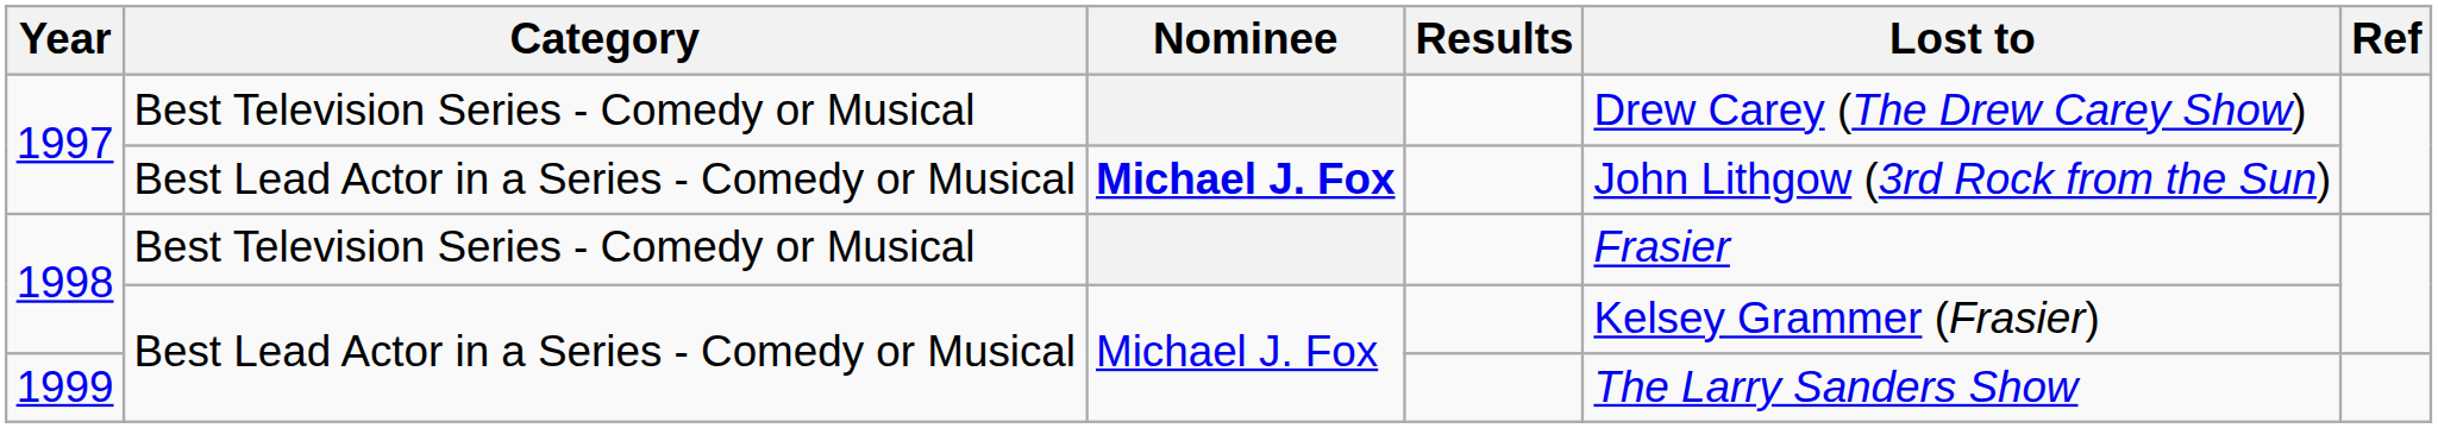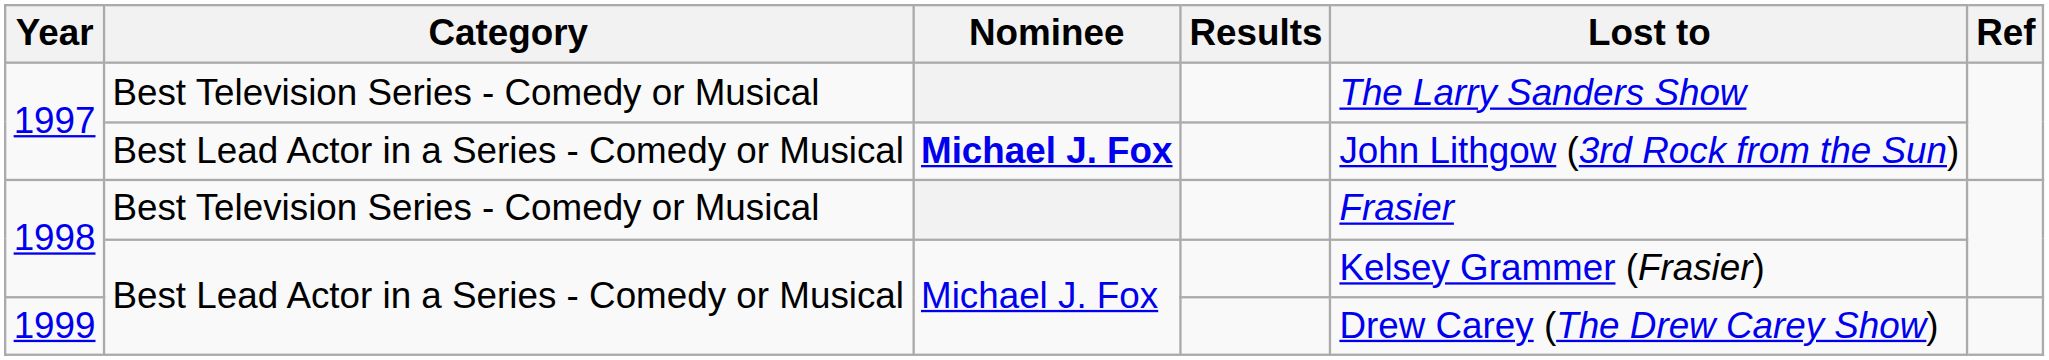1997 / Best Television Series - Comedy or Musical | Lost to: Drew Carey (The Drew Carey Show) -> The Larry Sanders Show
1999 | Lost to: The Larry Sanders Show -> Drew Carey (The Drew Carey Show)
